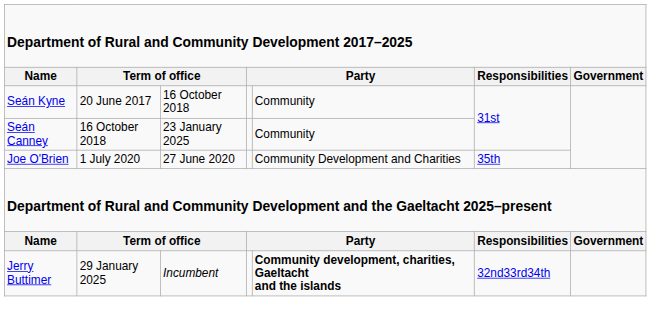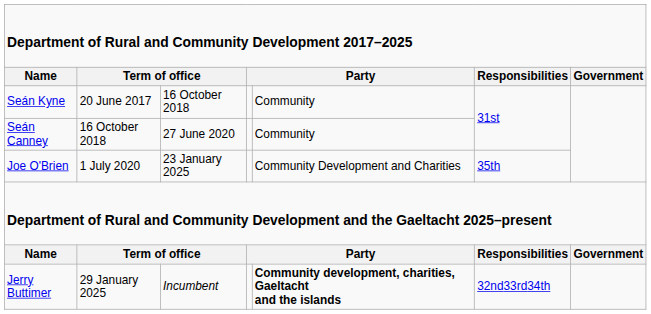Seán Canney | column 3: 23 January 2025 -> 27 June 2020
Joe O'Brien | column 3: 27 June 2020 -> 23 January 2025
